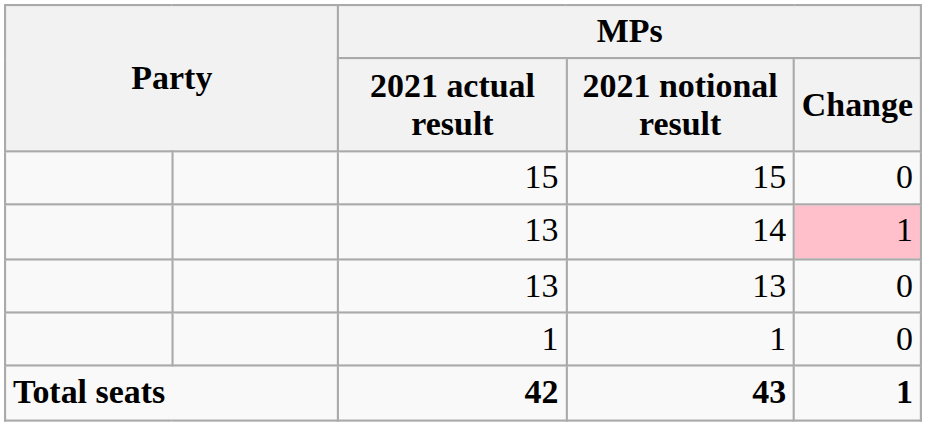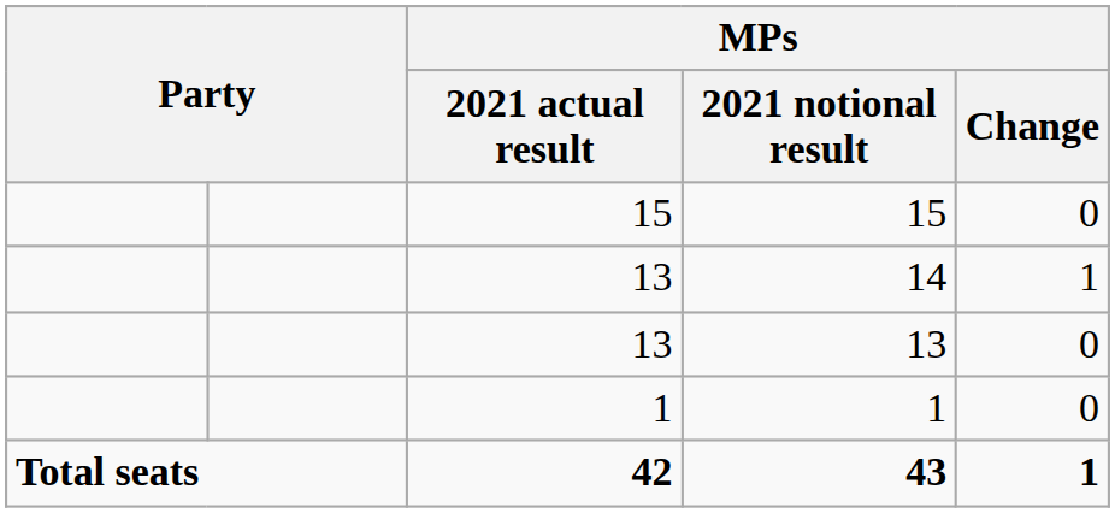14 | MPs / Change: pink background -> no background
